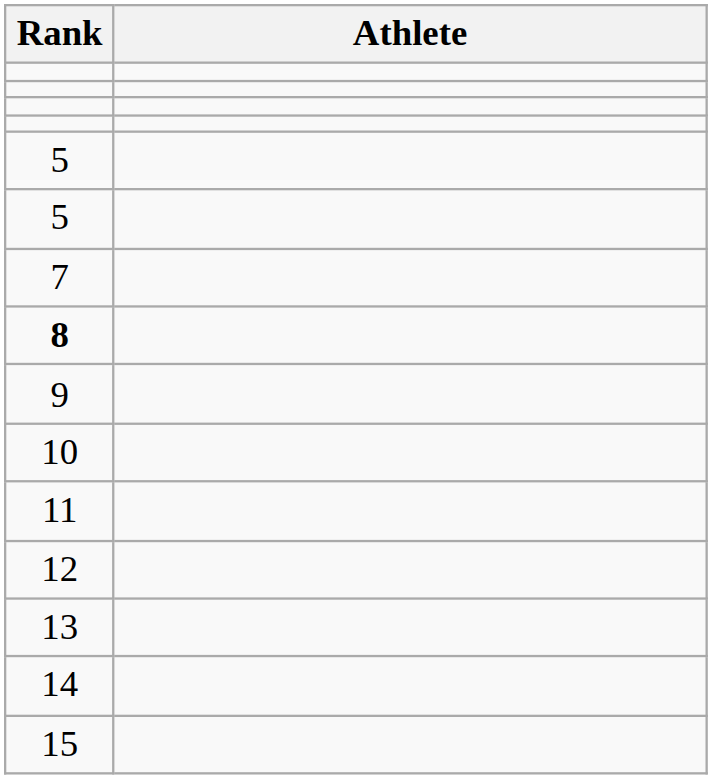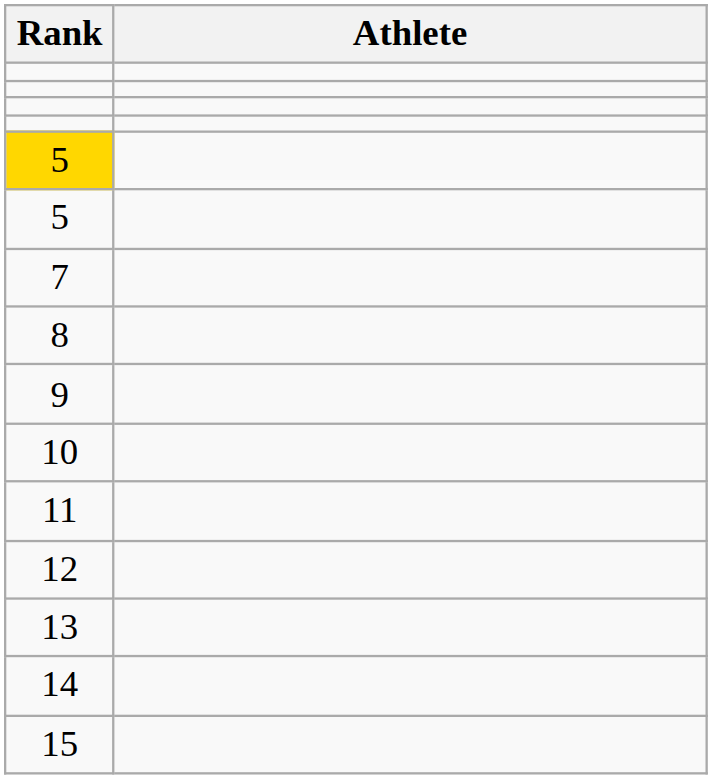row 6 | Rank: no background -> gold background
row 9 | Rank: bold -> normal
